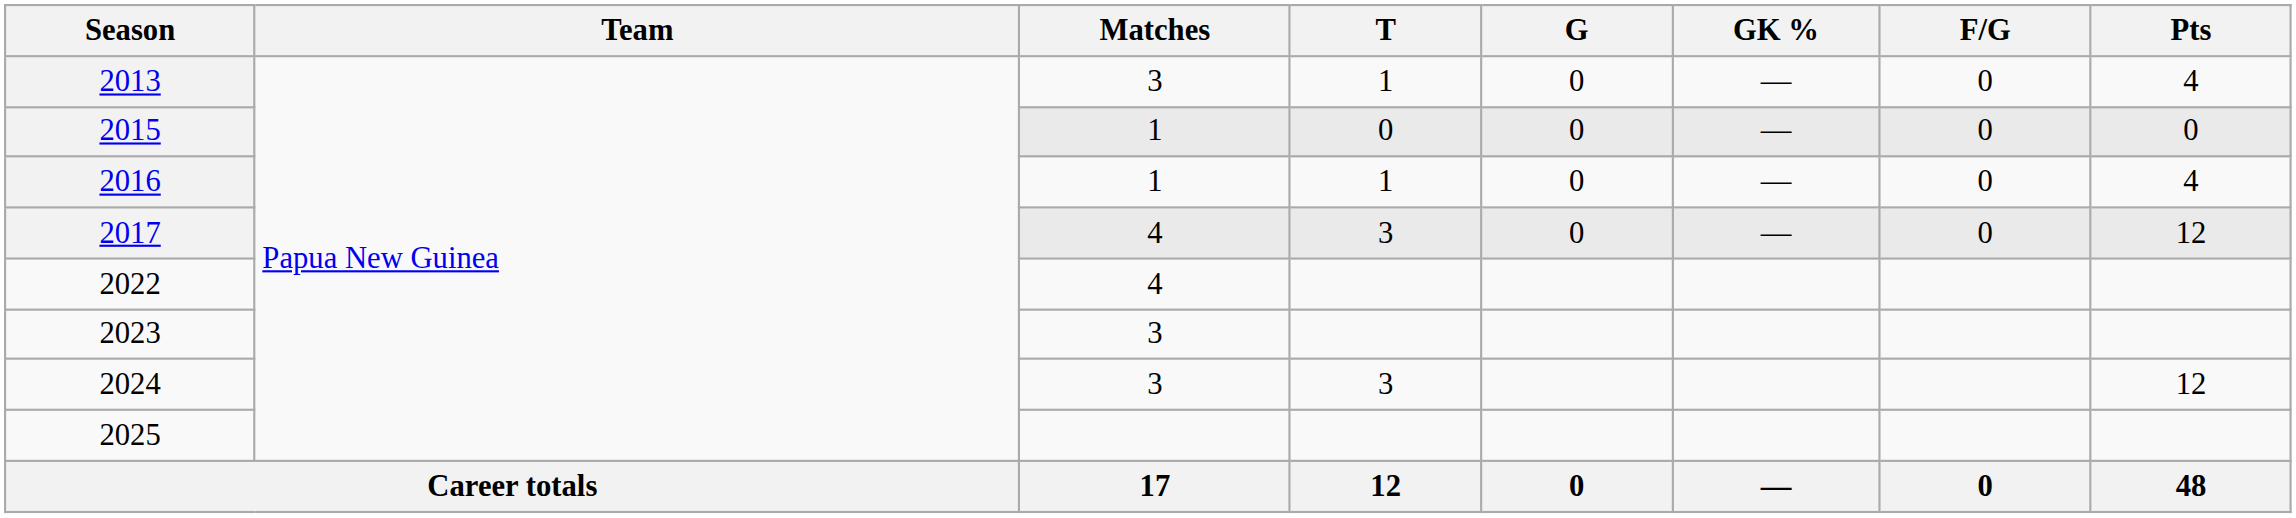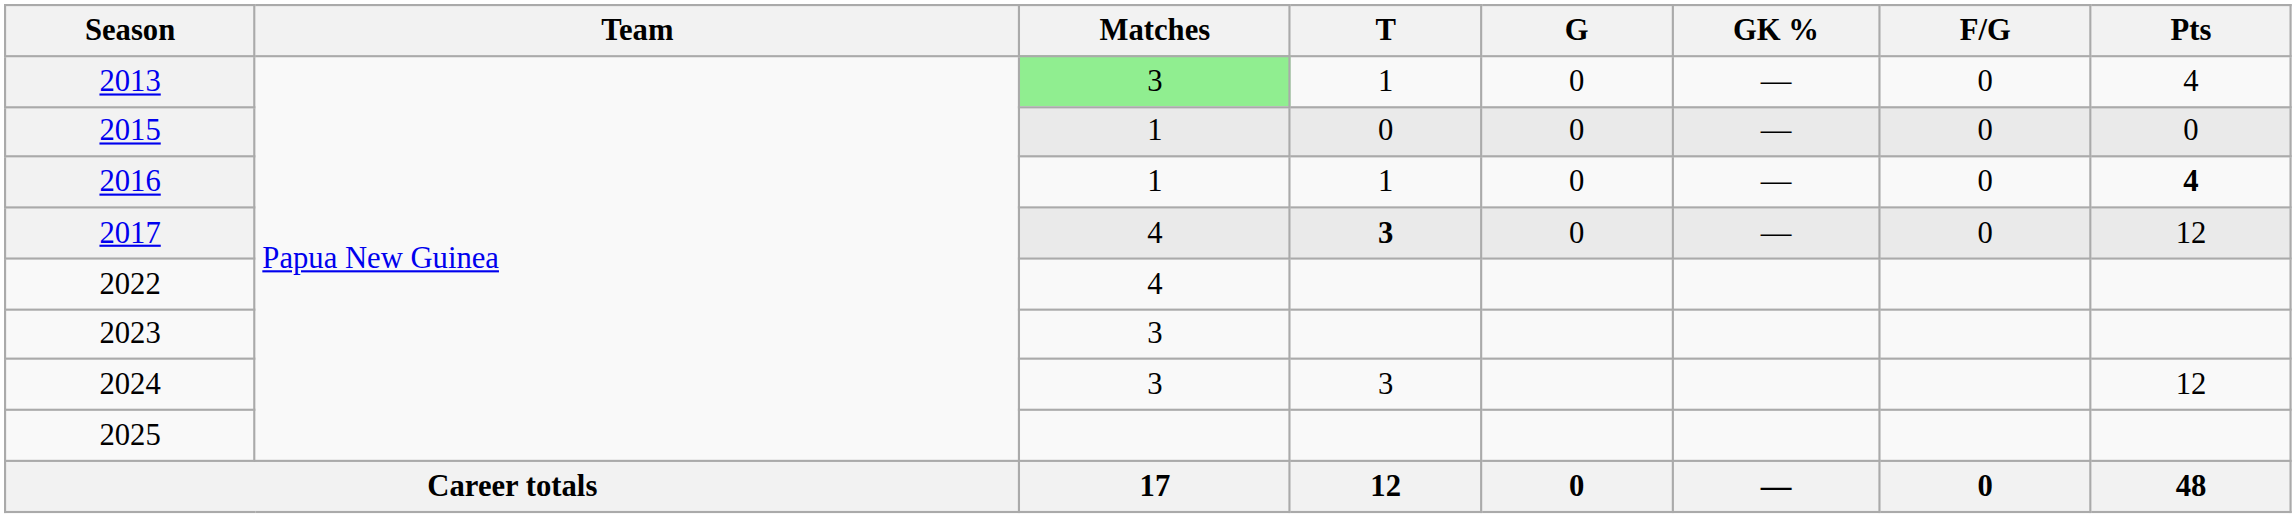2013 | Matches: no background -> lightgreen background
2016 | Pts: normal -> bold
2017 | T: normal -> bold
